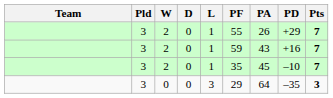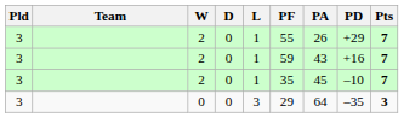columns swapped: Team <-> Pld
